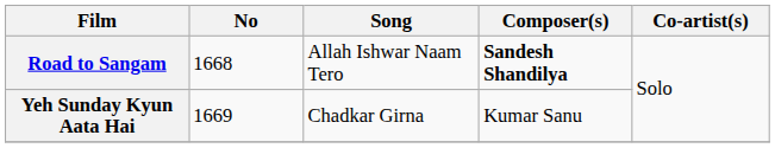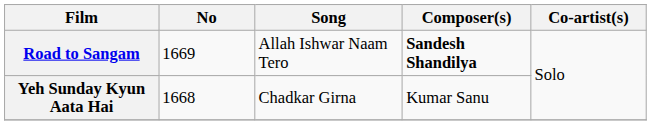Road to Sangam | No: 1668 -> 1669
Yeh Sunday Kyun Aata Hai | No: 1669 -> 1668
